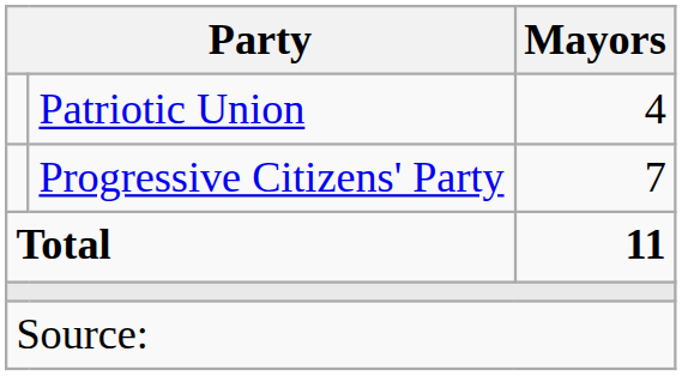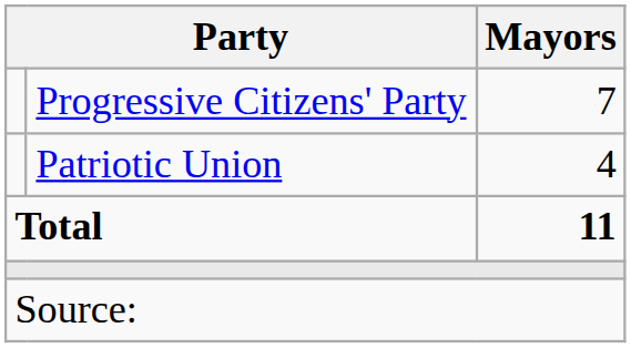rows swapped: Progressive Citizens' Party <-> Patriotic Union
